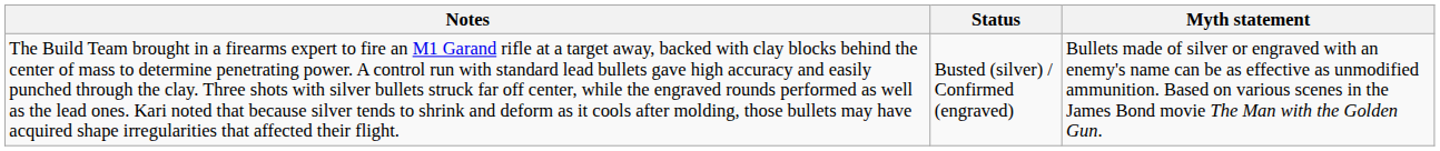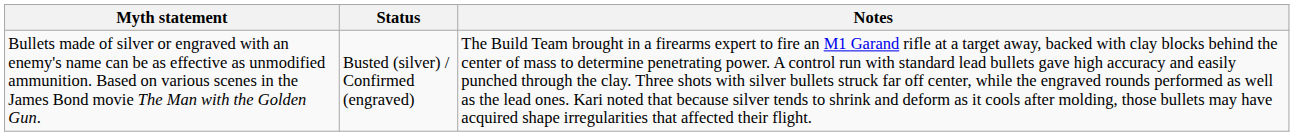columns swapped: Myth statement <-> Notes
